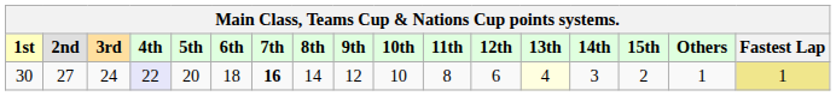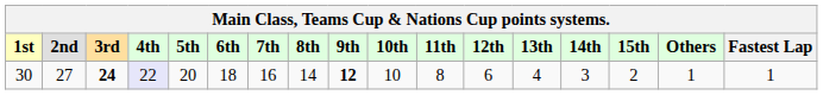30 | 3rd: normal -> bold
30 | 7th: bold -> normal
30 | 9th: normal -> bold
30 | 13th: lightyellow background -> no background
30 | Fastest Lap: khaki background -> no background
